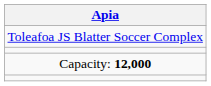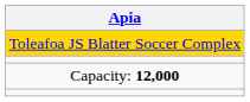row 2 | column 1: no background -> gold background
